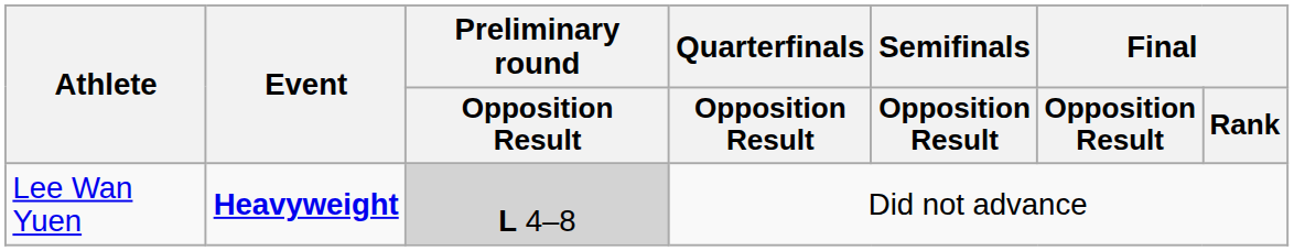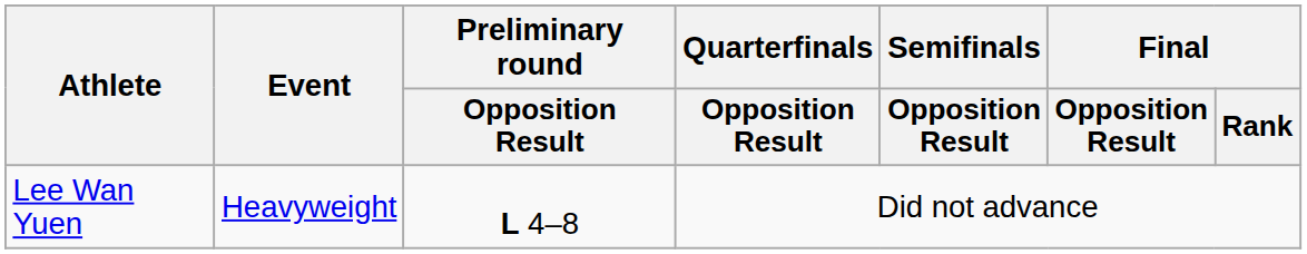Lee Wan Yuen | Event: bold -> normal
Lee Wan Yuen | Preliminary round / Opposition Result: lightgrey background -> no background
